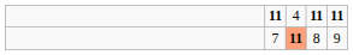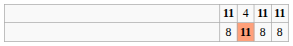row 2 | column 2: 7 -> 8
row 2 | column 5: 9 -> 8
